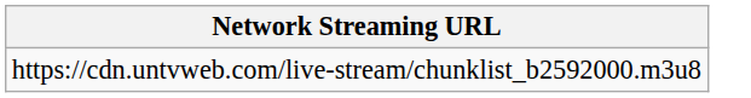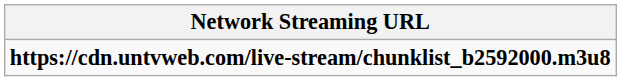row 2 | column 1: normal -> bold
